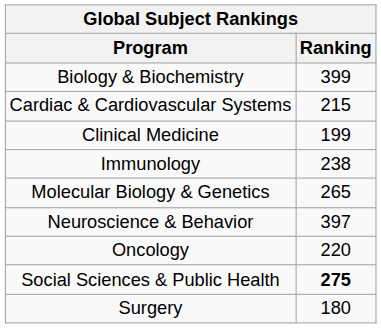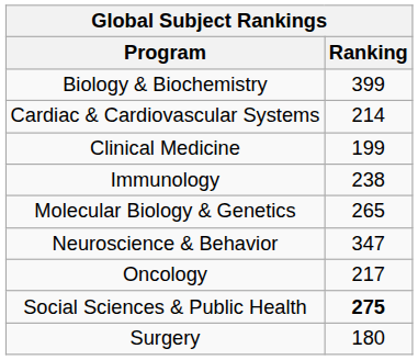Cardiac & Cardiovascular Systems | Ranking: 215 -> 214
Neuroscience & Behavior | Ranking: 397 -> 347
Oncology | Ranking: 220 -> 217
